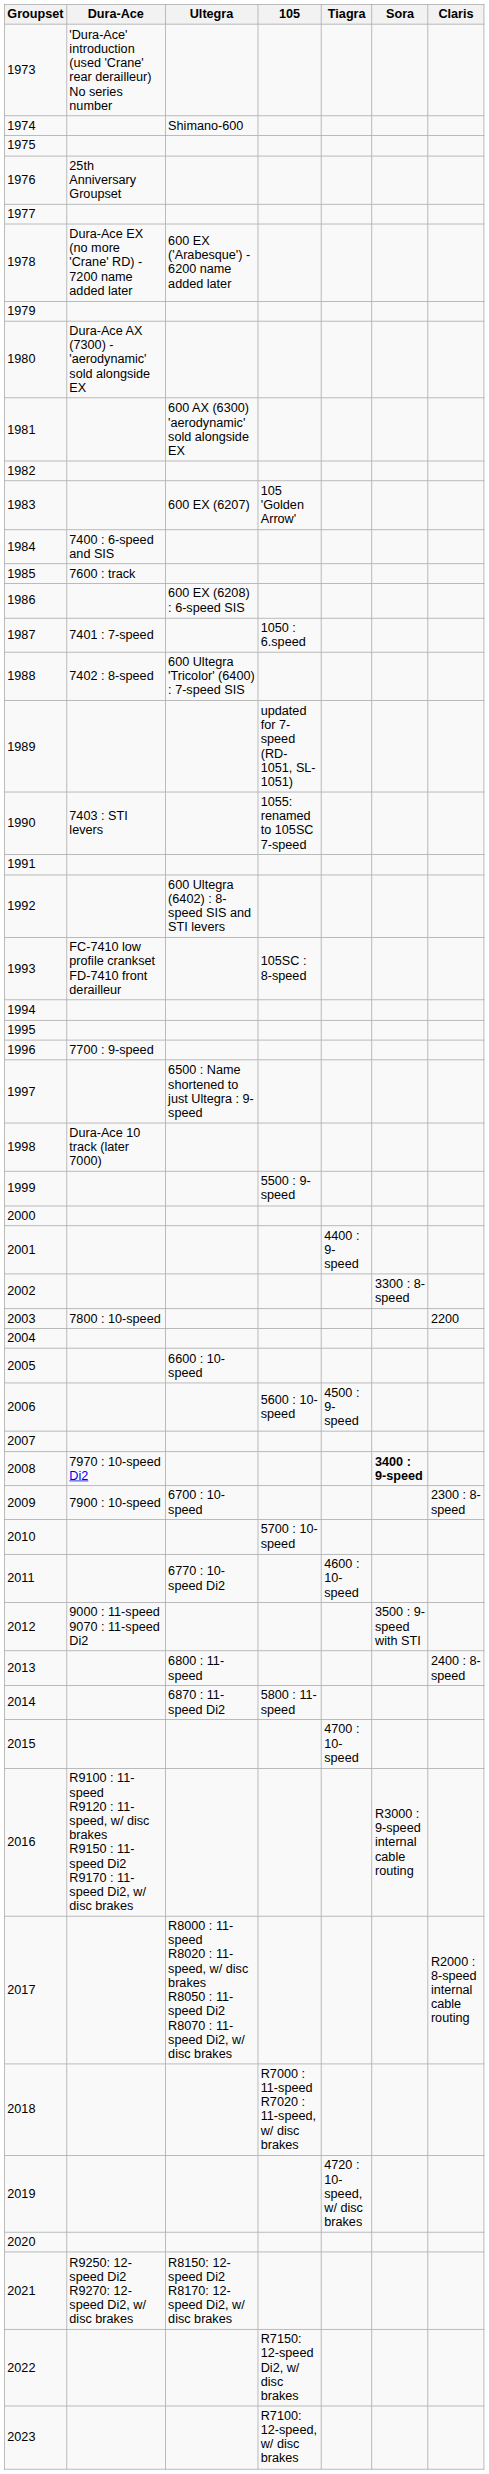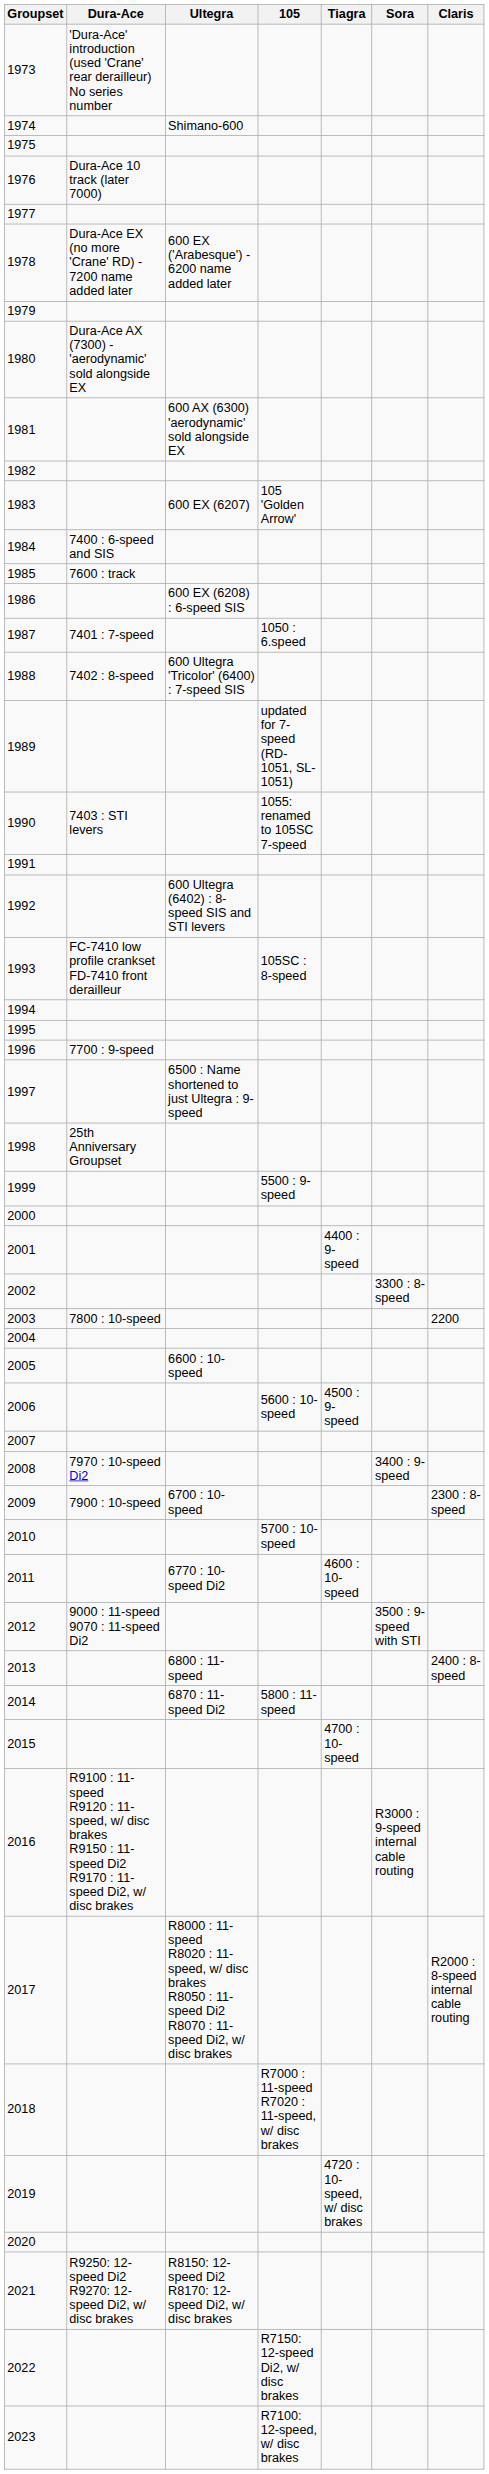1976 | Dura-Ace: 25th Anniversary Groupset -> Dura-Ace 10 track (later 7000)
1998 | Dura-Ace: Dura-Ace 10 track (later 7000) -> 25th Anniversary Groupset
2008 | Sora: bold -> normal
